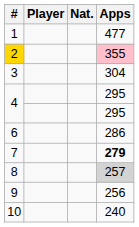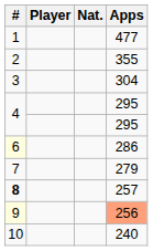2 | #: gold background -> no background
2 | Apps: pink background -> no background
6 | #: no background -> lightyellow background
7 | Apps: bold -> normal
8 | #: normal -> bold
8 | Apps: lightgrey background -> no background
9 | #: no background -> lightyellow background
9 | Apps: no background -> lightsalmon background
